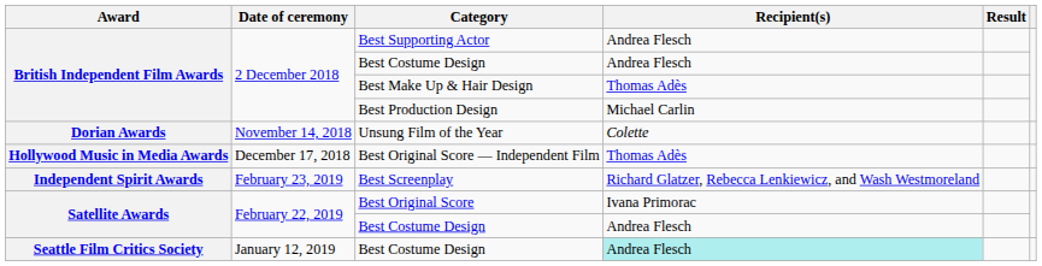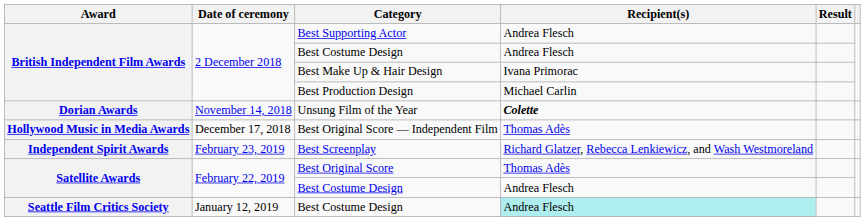Best Make Up & Hair Design | Recipient(s): Thomas Adès -> Ivana Primorac
Unsung Film of the Year | Recipient(s): normal -> bold
Best Original Score | Recipient(s): Ivana Primorac -> Thomas Adès
